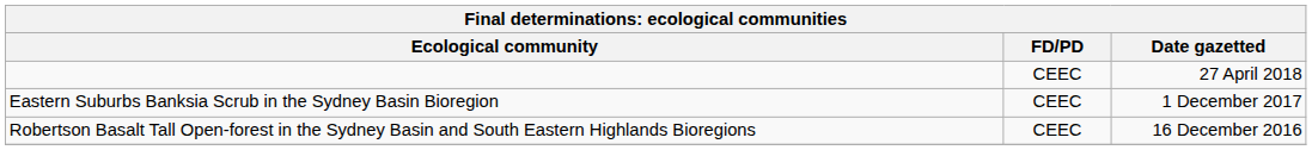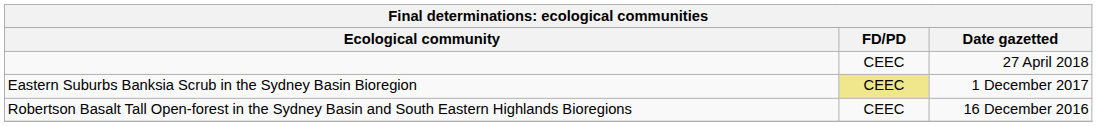Eastern Suburbs Banksia Scrub in the Sydney Basin Bioregion | FD/PD: no background -> khaki background
